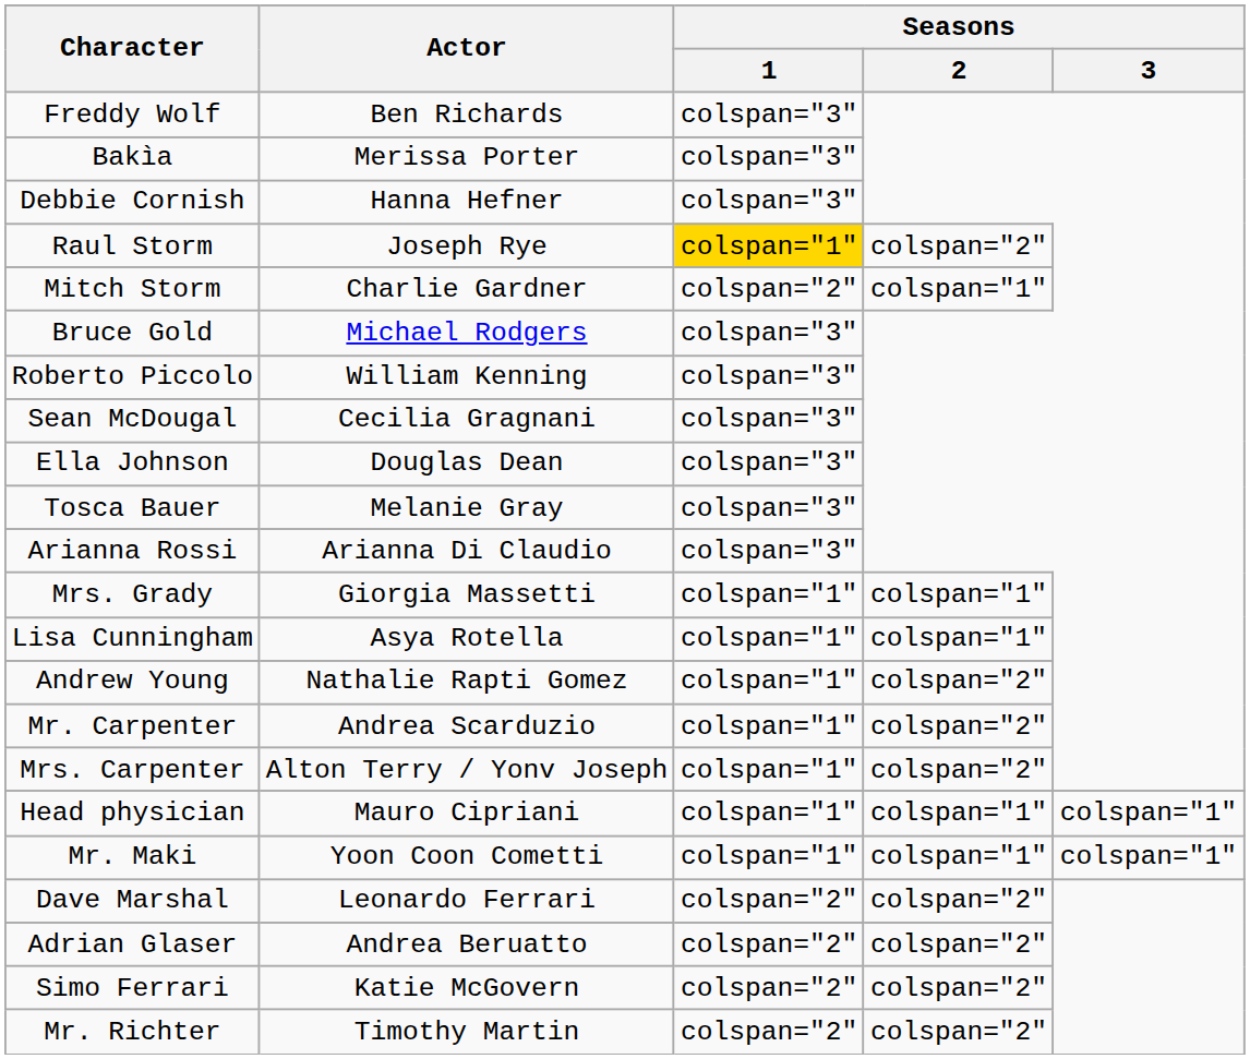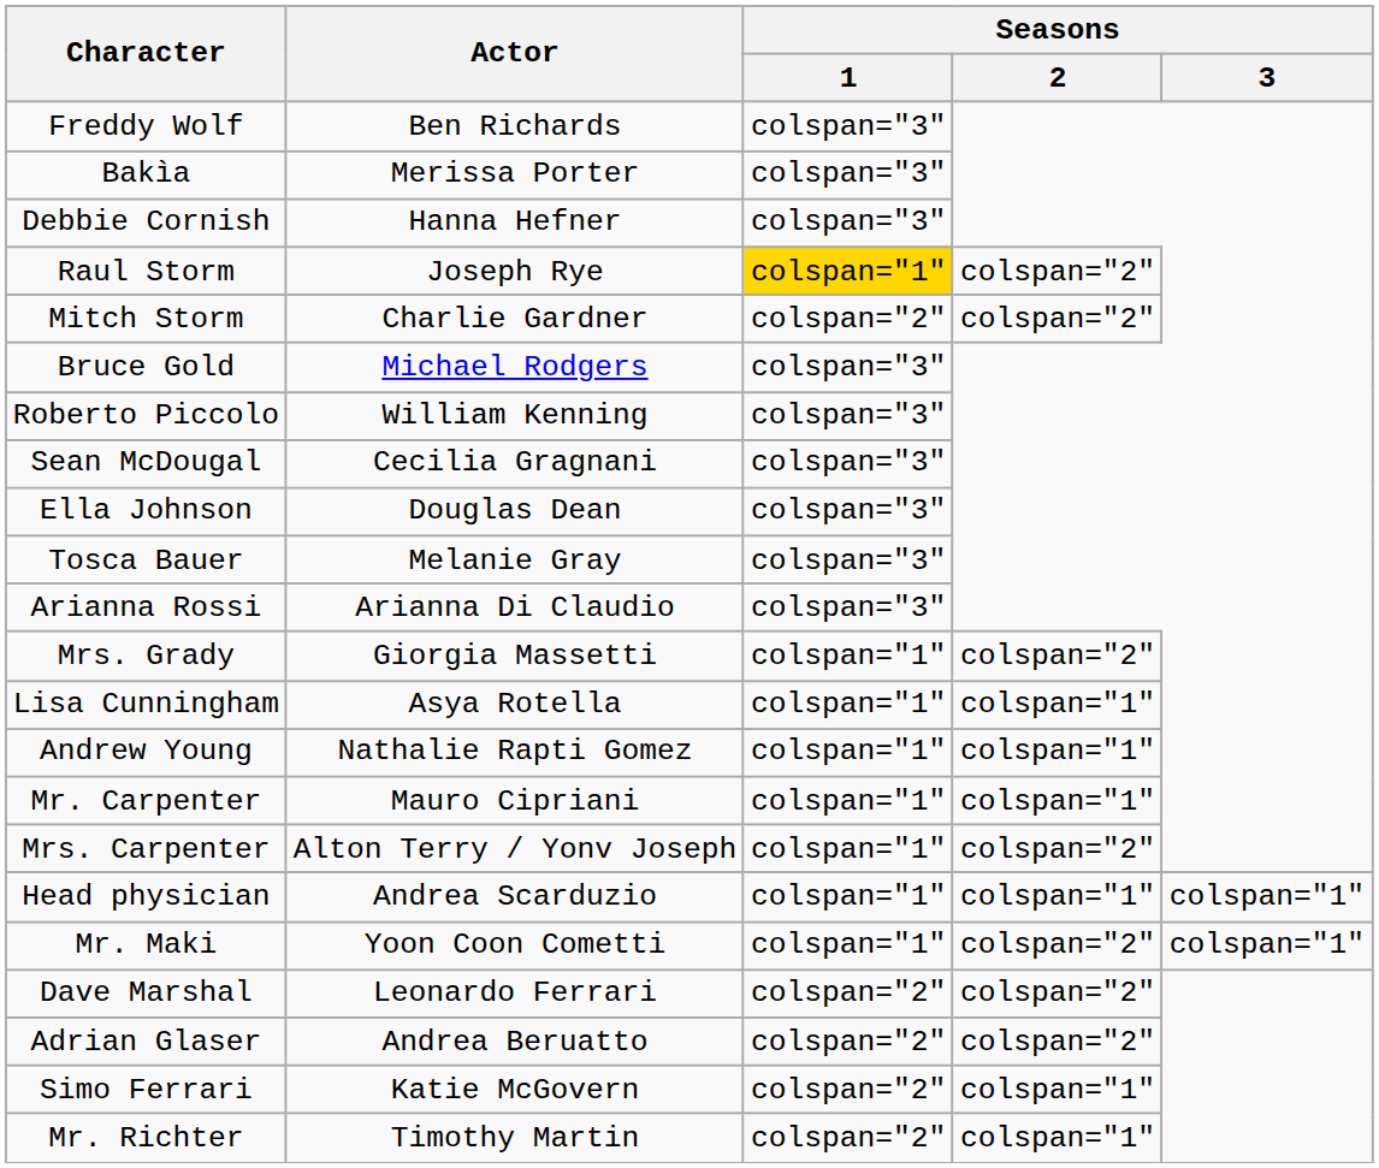Mitch Storm | Seasons / 2: colspan="1" -> colspan="2"
Mrs. Grady | Seasons / 2: colspan="1" -> colspan="2"
Andrew Young | Seasons / 2: colspan="2" -> colspan="1"
Mr. Carpenter | Actor: Andrea Scarduzio -> Mauro Cipriani
Mr. Carpenter | Seasons / 2: colspan="2" -> colspan="1"
Head physician | Actor: Mauro Cipriani -> Andrea Scarduzio
Mr. Maki | Seasons / 2: colspan="1" -> colspan="2"
Simo Ferrari | Seasons / 2: colspan="2" -> colspan="1"
Mr. Richter | Seasons / 2: colspan="2" -> colspan="1"
